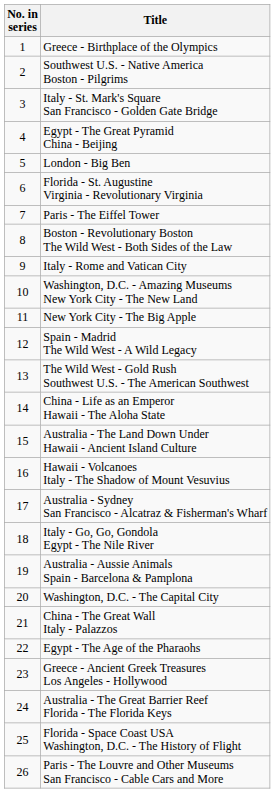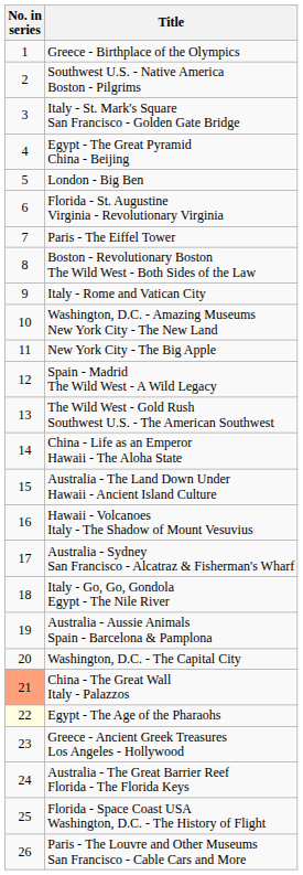China - The Great Wall Italy - Palazzos | No. in series: no background -> lightsalmon background
Egypt - The Age of the Pharaohs | No. in series: no background -> lightyellow background
